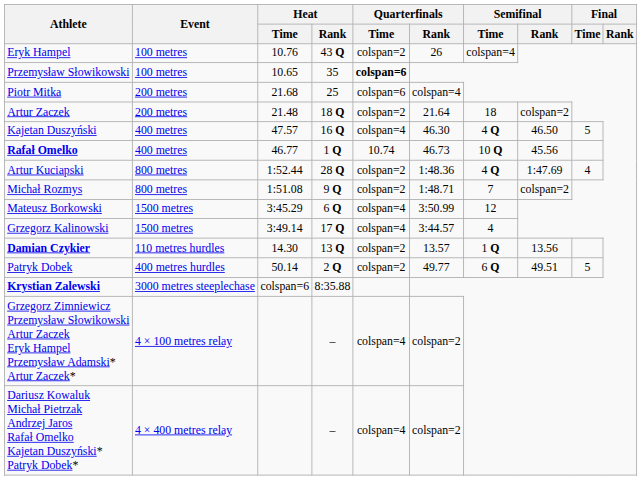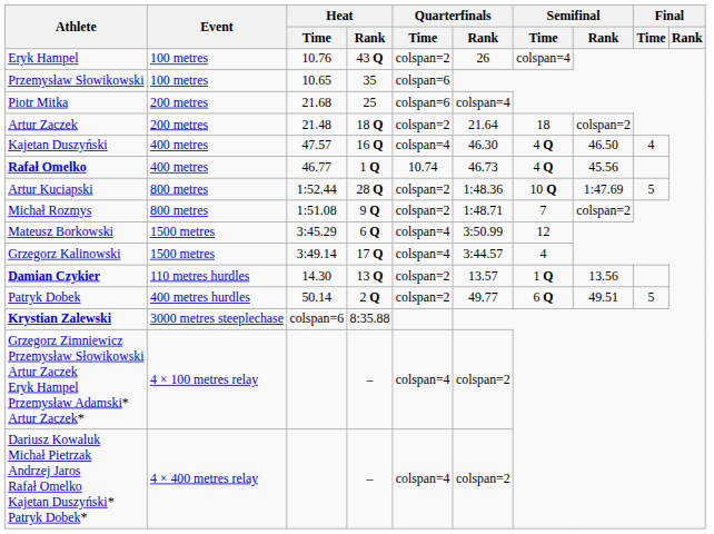Przemysław Słowikowski | Quarterfinals / Time: bold -> normal
Kajetan Duszyński | Final / Time: 5 -> 4
Rafał Omelko | Semifinal / Time: 10 Q -> 4 Q
Artur Kuciapski | Semifinal / Time: 4 Q -> 10 Q
Artur Kuciapski | Final / Time: 4 -> 5
